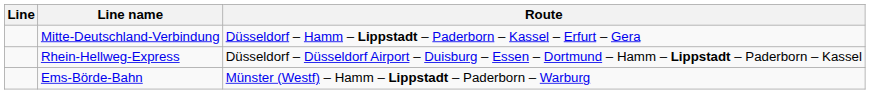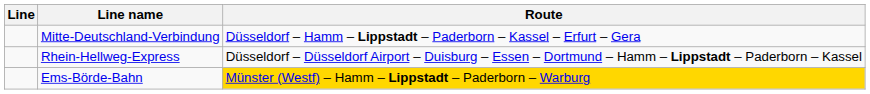Ems-Börde-Bahn | Route: no background -> gold background
